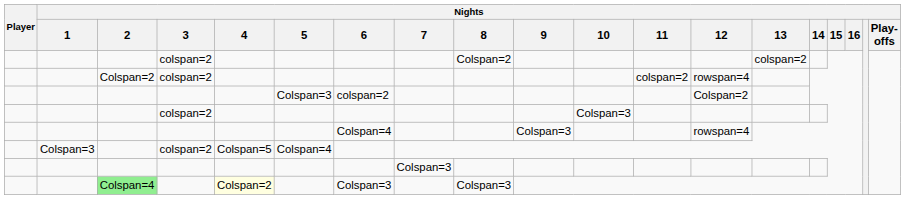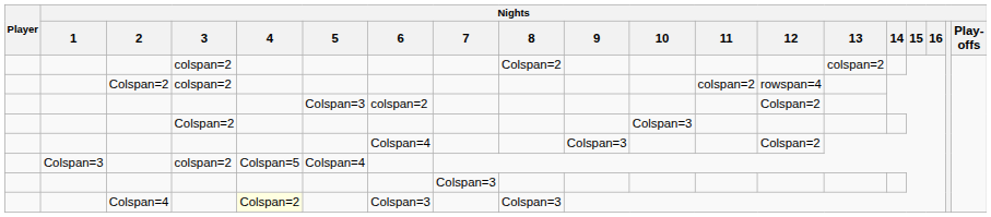row 6 | Nights / 3: colspan=2 -> Colspan=2
row 7 | Nights / 12: rowspan=4 -> Colspan=2
row 10 | Nights / 2: lightgreen background -> no background
